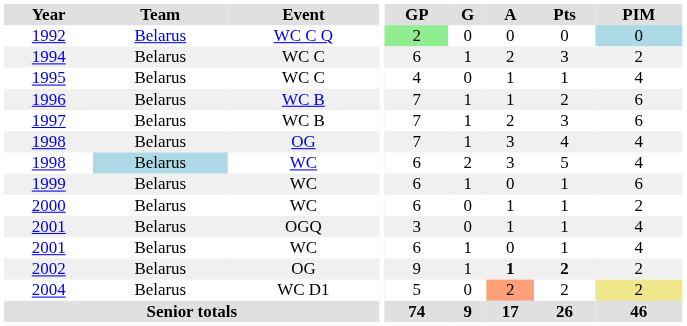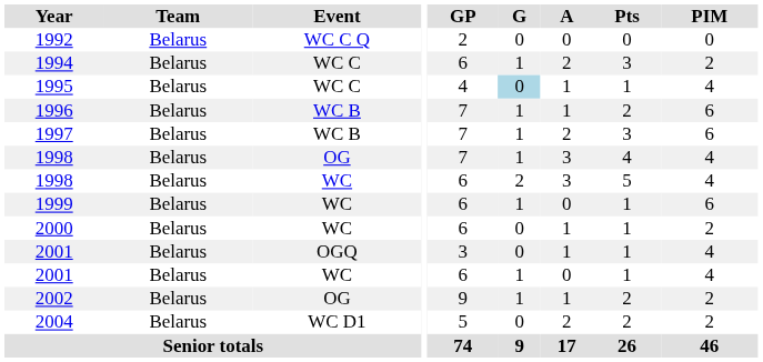1992 | GP: lightgreen background -> no background
1992 | PIM: lightblue background -> no background
1995 | G: no background -> lightblue background
1998 / WC | Team: lightblue background -> no background
2002 | A: bold -> normal
2002 | Pts: bold -> normal
2004 | A: lightsalmon background -> no background
2004 | PIM: khaki background -> no background
